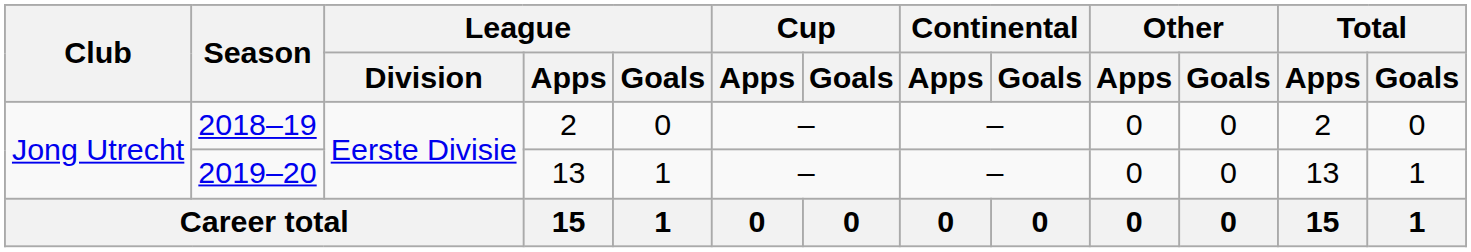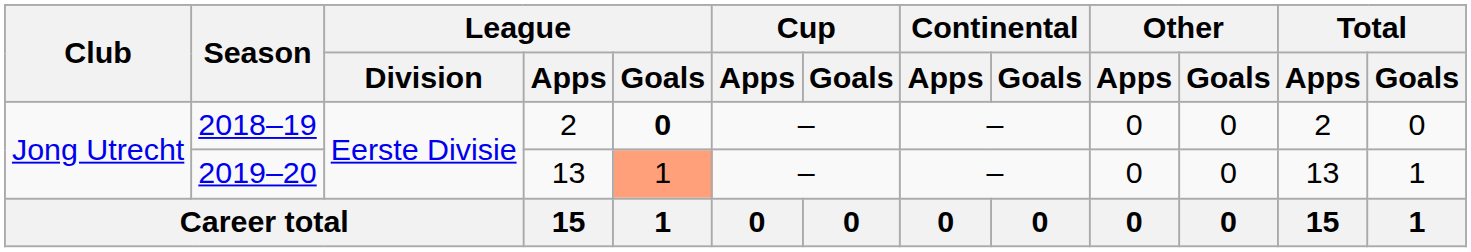2018–19 | League / Goals: normal -> bold
2019–20 | League / Goals: no background -> lightsalmon background
